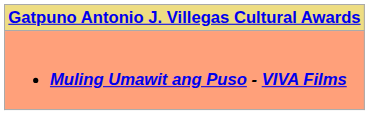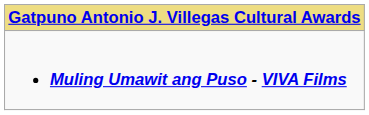row 2 | column 1: lightsalmon background -> no background
